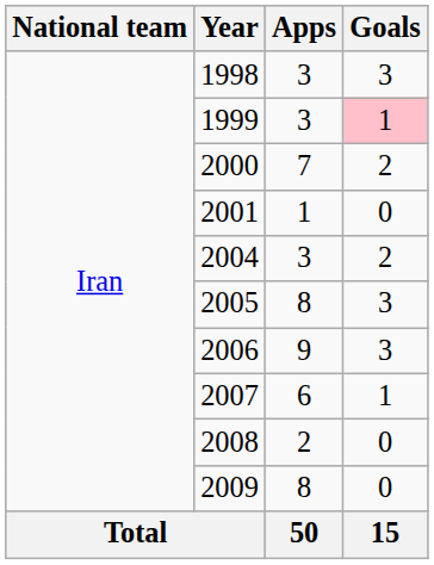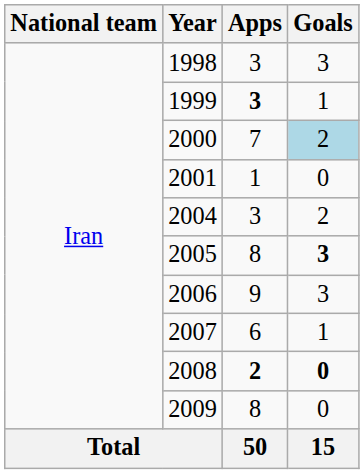1999 | Apps: normal -> bold
1999 | Goals: pink background -> no background
2000 | Goals: no background -> lightblue background
2005 | Goals: normal -> bold
2008 | Apps: normal -> bold
2008 | Goals: normal -> bold
